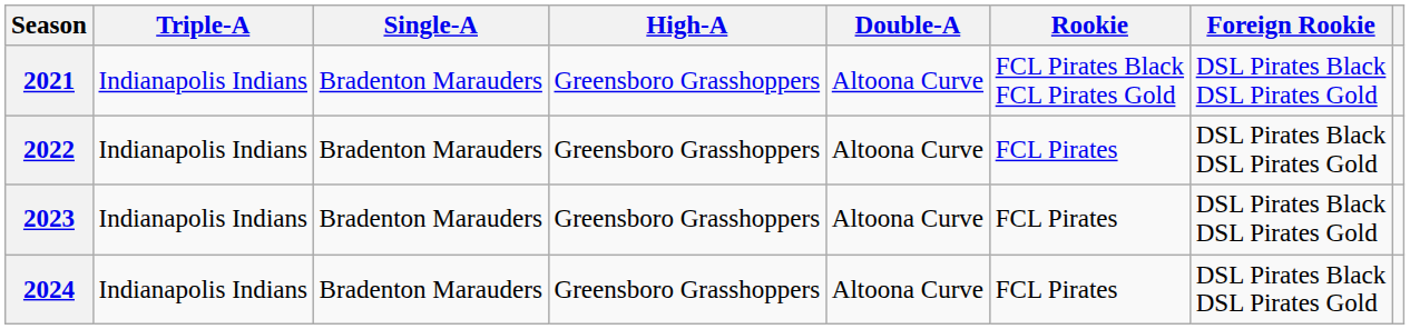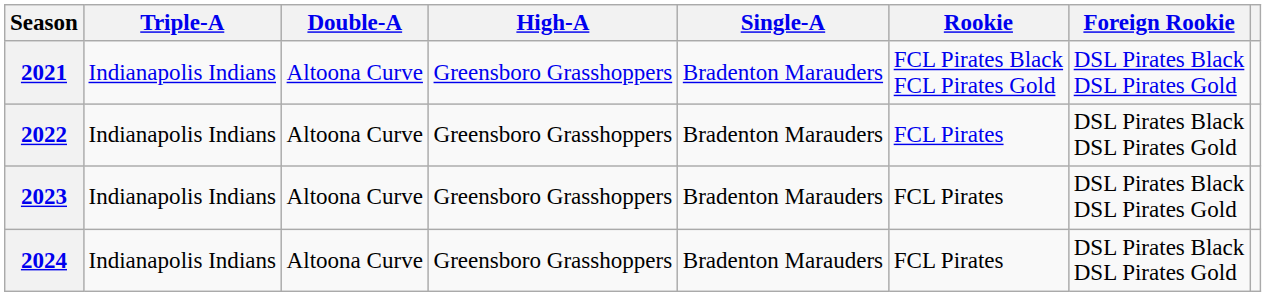columns swapped: Double-A <-> Single-A
